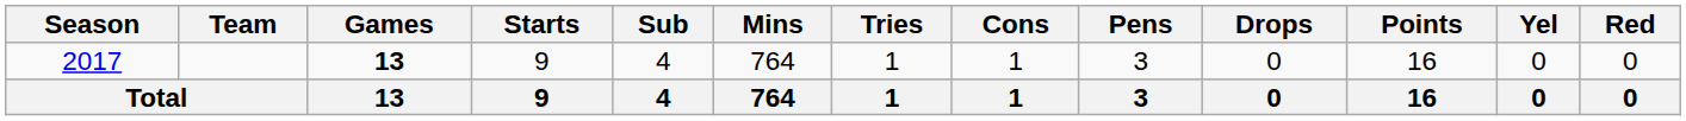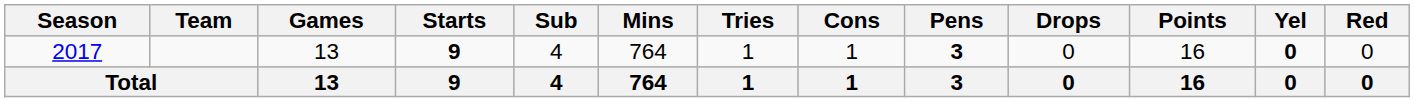2017 | Games: bold -> normal
2017 | Starts: normal -> bold
2017 | Pens: normal -> bold
2017 | Yel: normal -> bold
